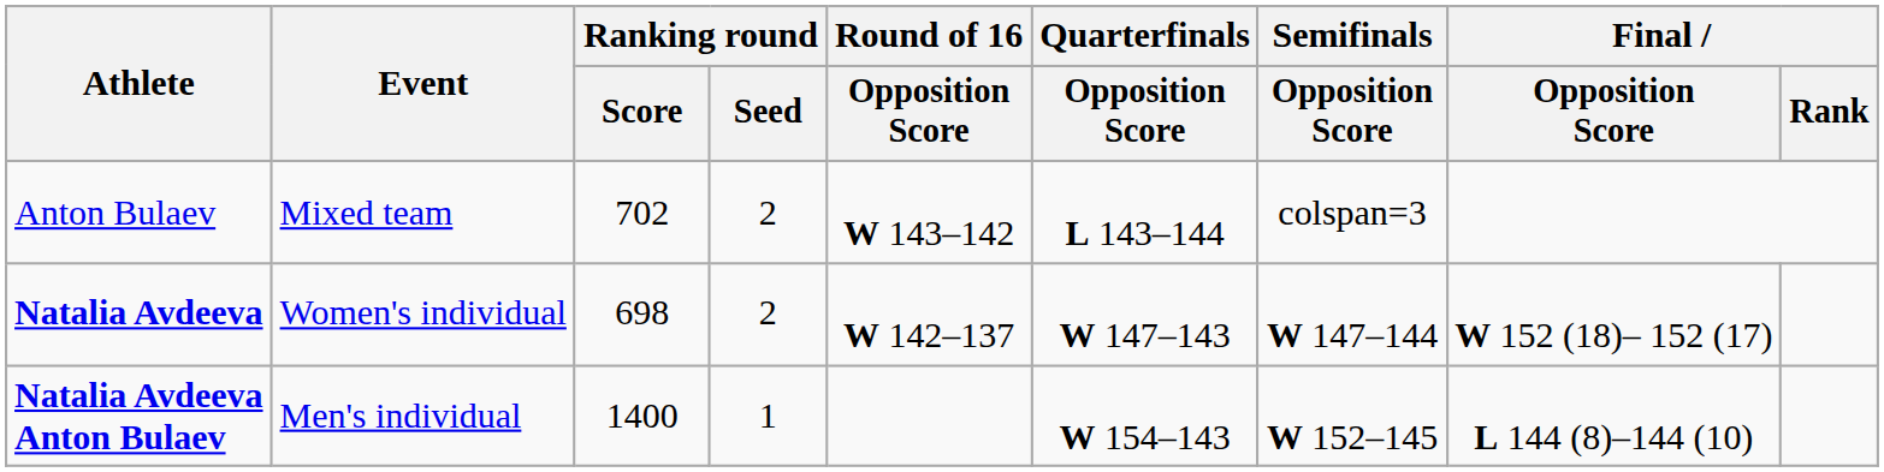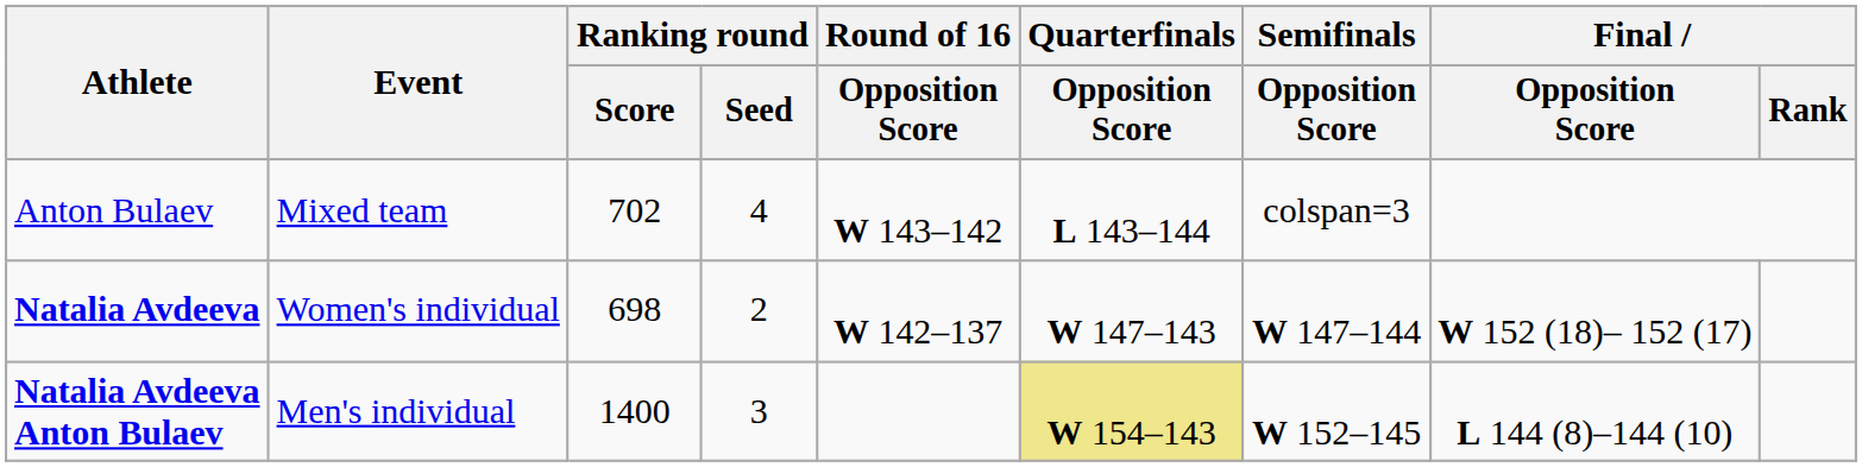Anton Bulaev | Ranking round / Seed: 2 -> 4
Natalia Avdeeva Anton Bulaev | Ranking round / Seed: 1 -> 3
Natalia Avdeeva Anton Bulaev | Quarterfinals / Opposition Score: no background -> khaki background
